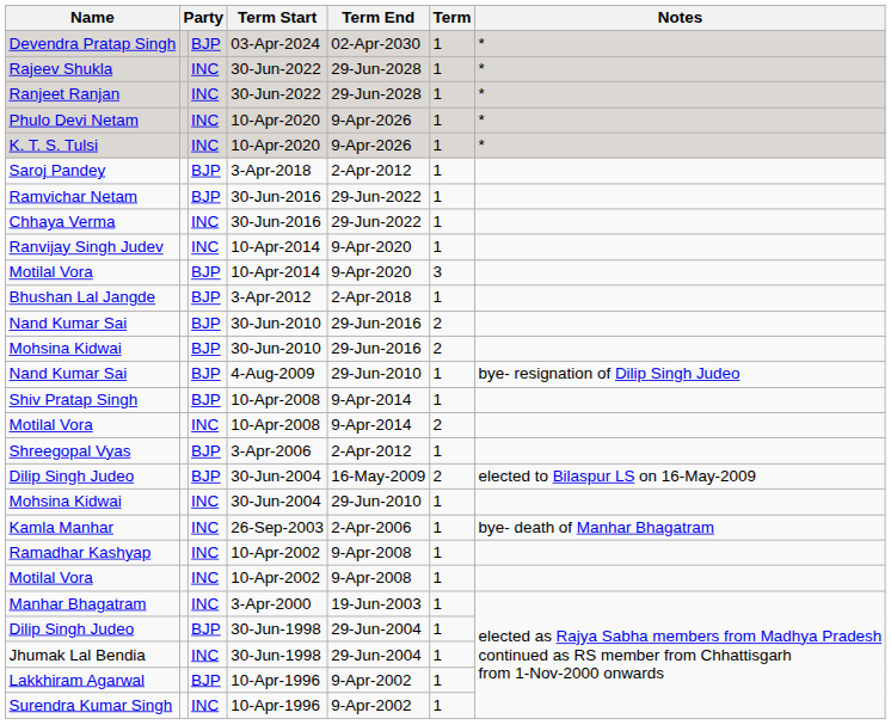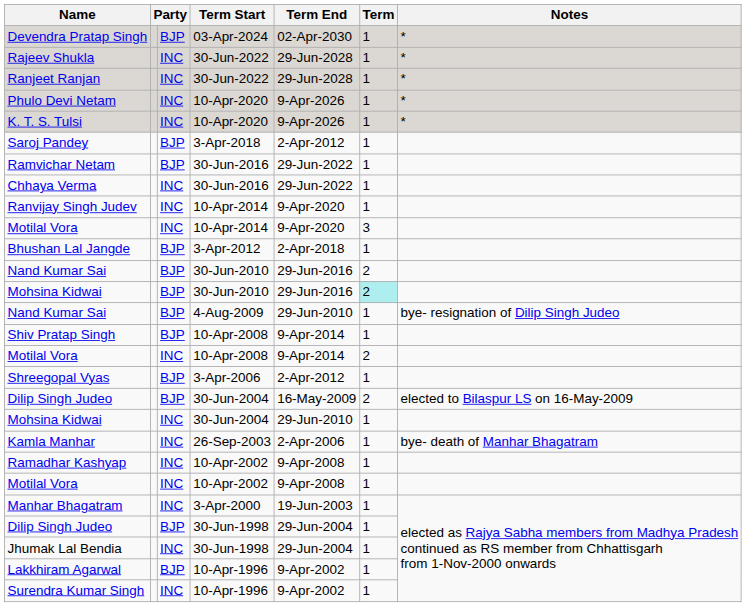Motilal Vora / 10-Apr-2014 | column 3: BJP -> INC
Mohsina Kidwai / 30-Jun-2010 | Term: no background -> paleturquoise background
